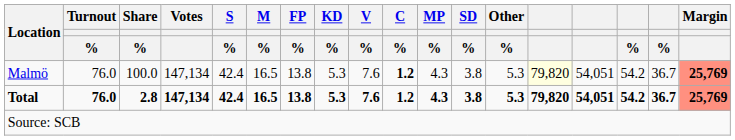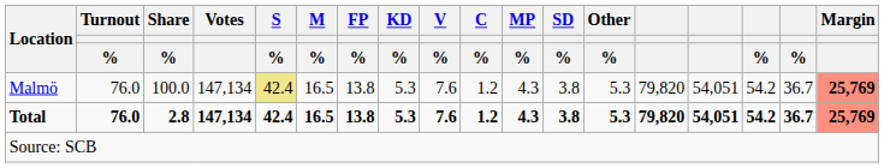Malmö | S / %: no background -> khaki background
Malmö | C / %: bold -> normal
Malmö | column 14: lightyellow background -> no background
